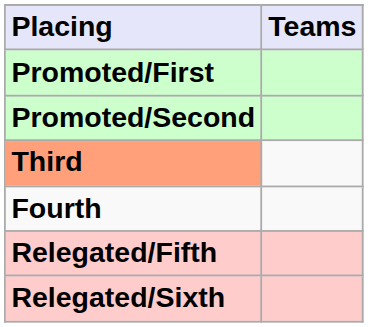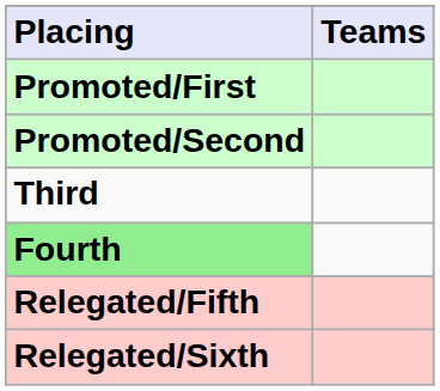Third | Placing: lightsalmon background -> no background
Fourth | Placing: no background -> lightgreen background
